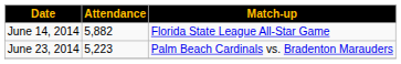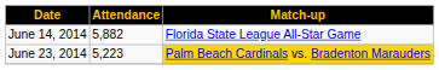June 23, 2014 | Match-up: no background -> gold background
